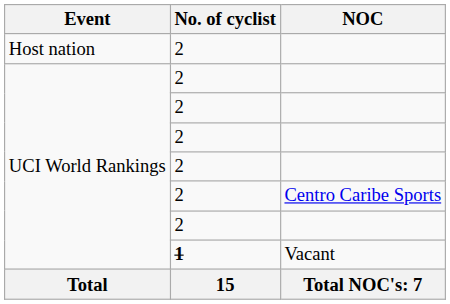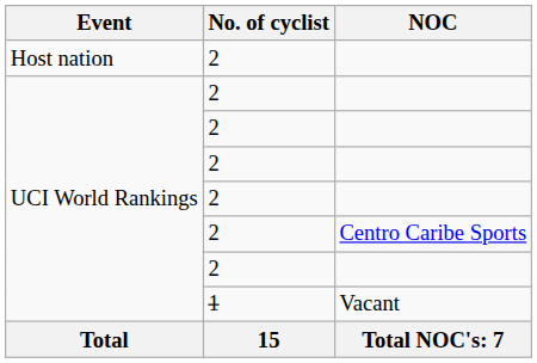Vacant | No. of cyclist: bold -> normal
